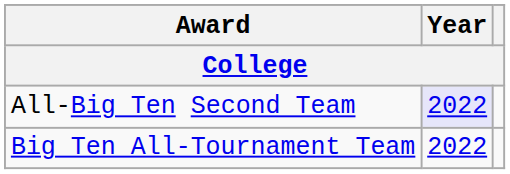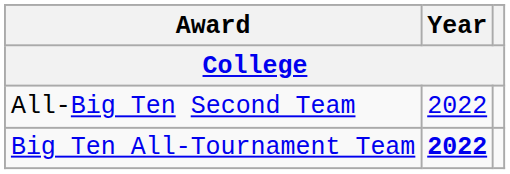row 3 | Year: lavender background -> no background
row 4 | Year: normal -> bold
